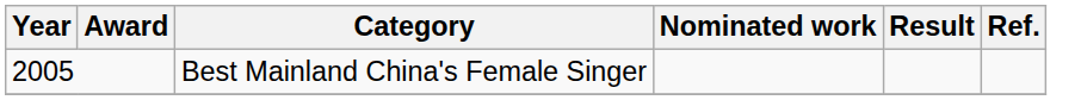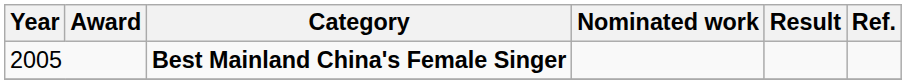Best Mainland China's Female Singer | Category: normal -> bold
